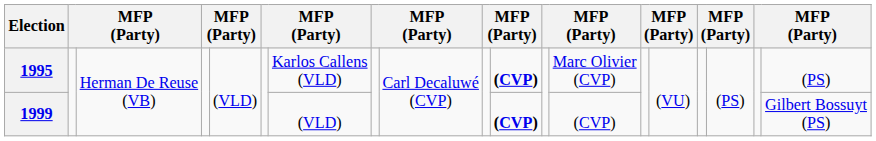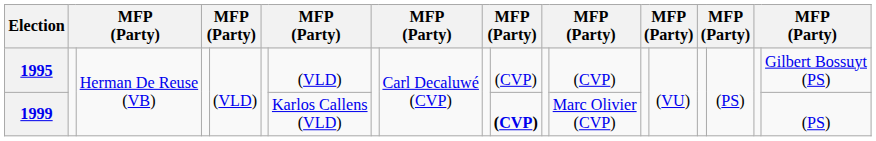1995 | column 7: Karlos Callens (VLD) -> (VLD)
1995 | column 11: bold -> normal
1995 | column 13: Marc Olivier (CVP) -> (CVP)
1995 | column 19: (PS) -> Gilbert Bossuyt (PS)
1999 | column 7: (VLD) -> Karlos Callens (VLD)
1999 | column 13: (CVP) -> Marc Olivier (CVP)
1999 | column 19: Gilbert Bossuyt (PS) -> (PS)
